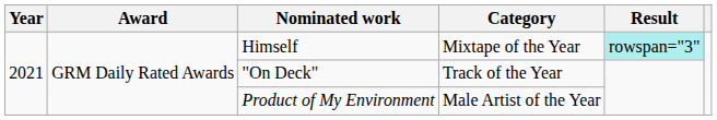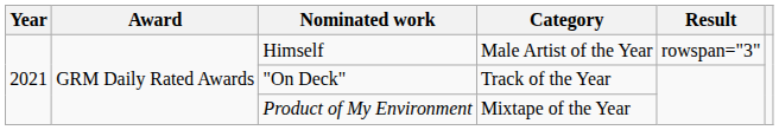Himself | Category: Mixtape of the Year -> Male Artist of the Year
Himself | Result: paleturquoise background -> no background
Product of My Environment | Category: Male Artist of the Year -> Mixtape of the Year
